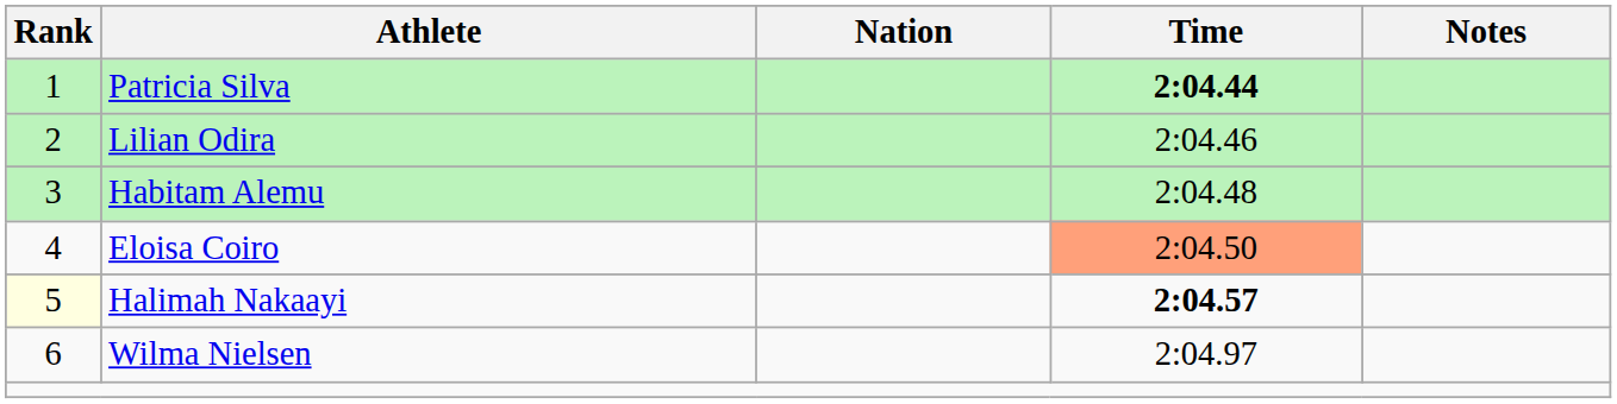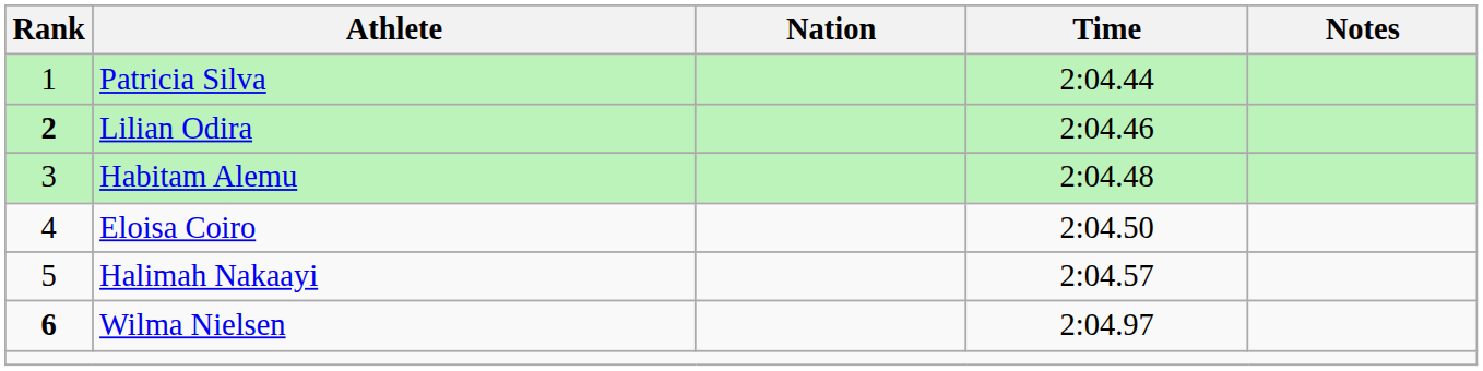Patricia Silva | Time: bold -> normal
Lilian Odira | Rank: normal -> bold
Eloisa Coiro | Time: lightsalmon background -> no background
Halimah Nakaayi | Rank: lightyellow background -> no background
Halimah Nakaayi | Time: bold -> normal
Wilma Nielsen | Rank: normal -> bold
